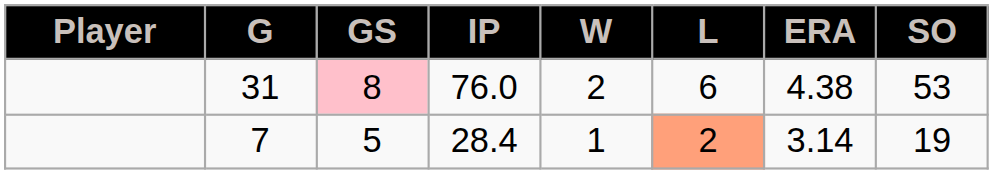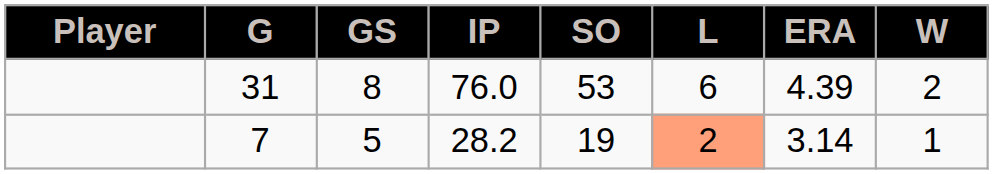columns swapped: W <-> SO
31 | GS: pink background -> no background
31 | ERA: 4.38 -> 4.39
7 | IP: 28.4 -> 28.2
